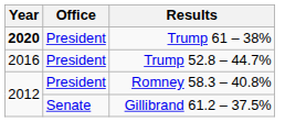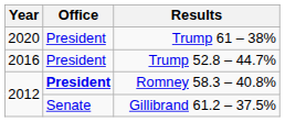Trump 61 – 38% | Year: bold -> normal
Romney 58.3 – 40.8% | Office: normal -> bold
